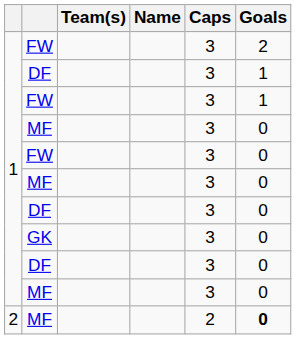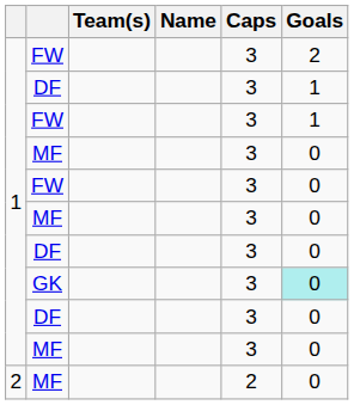GK | Goals: no background -> paleturquoise background
2 / MF | Goals: bold -> normal
